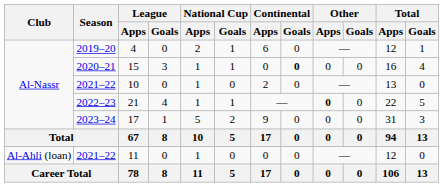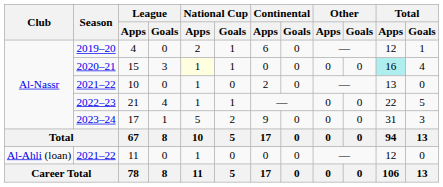15 | National Cup / Apps: no background -> lightyellow background
15 | Continental / Goals: bold -> normal
15 | Total / Apps: no background -> paleturquoise background
21 | Other / Apps: bold -> normal
